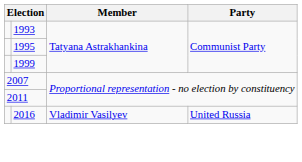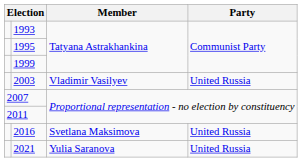+ row: 2003 | Vladimir Vasilyev | United Russia
2016 | Member: Vladimir Vasilyev -> Svetlana Maksimova
+ row: 2021 | Yulia Saranova | United Russia
